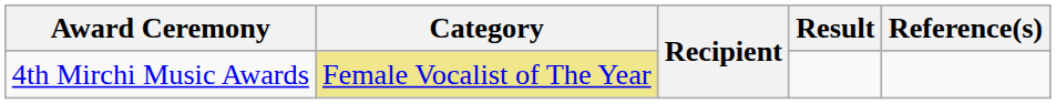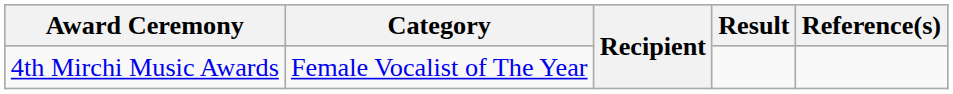4th Mirchi Music Awards | Category: khaki background -> no background
